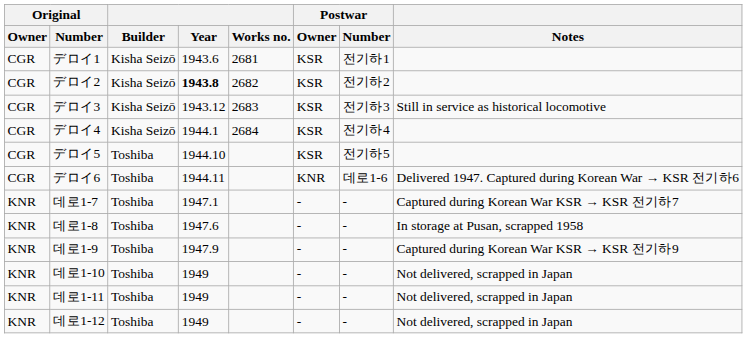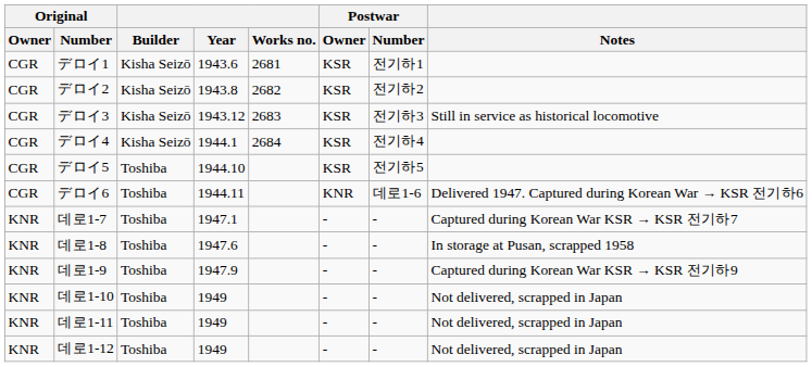デロイ2 | Year: bold -> normal
